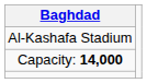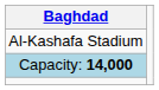Capacity: 14,000 | Baghdad: no background -> lightblue background
